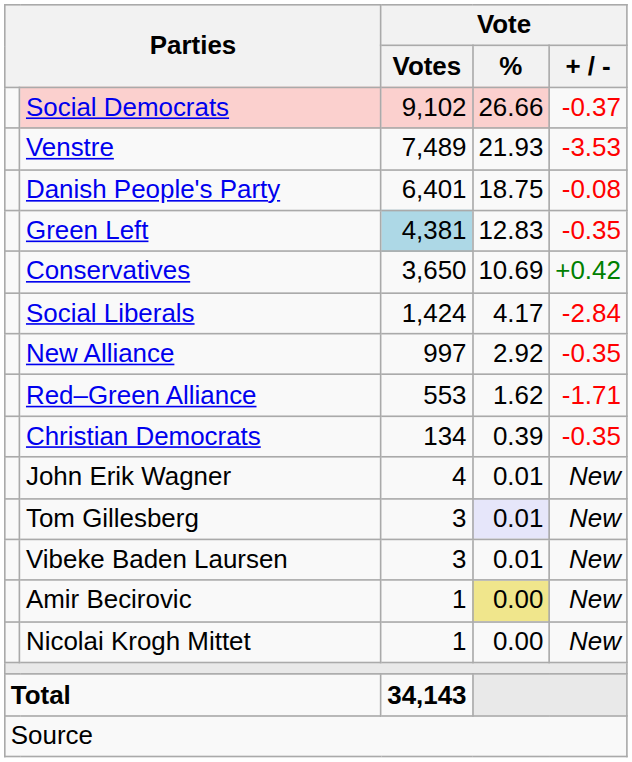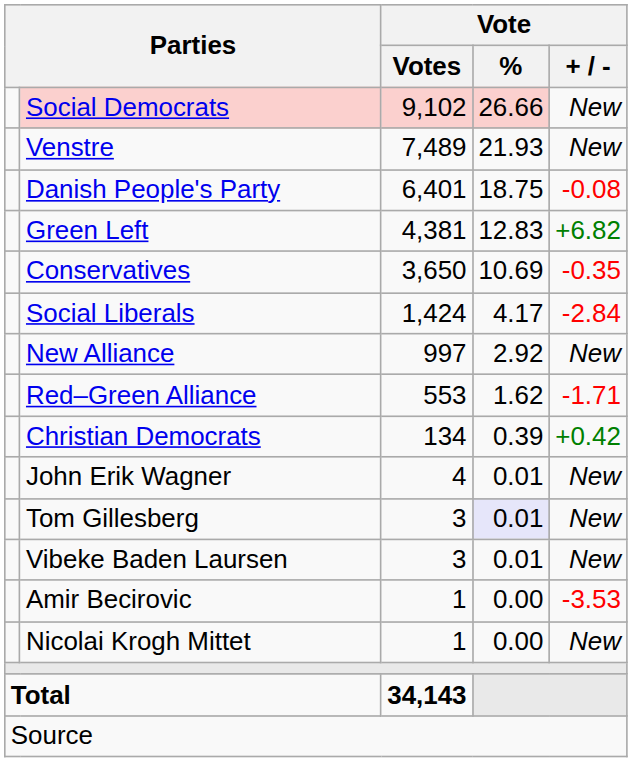Social Democrats | Vote / + / -: -0.37 -> New
Venstre | Vote / + / -: -3.53 -> New
Green Left | Vote / Votes: lightblue background -> no background
Green Left | Vote / + / -: -0.35 -> +6.82
Conservatives | Vote / + / -: +0.42 -> -0.35
New Alliance | Vote / + / -: -0.35 -> New
Christian Democrats | Vote / + / -: -0.35 -> +0.42
Amir Becirovic | Vote / %: khaki background -> no background
Amir Becirovic | Vote / + / -: New -> -3.53
